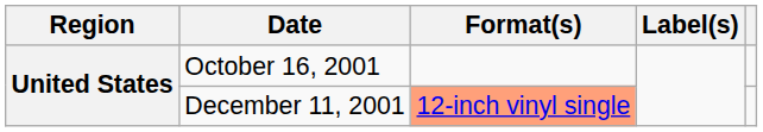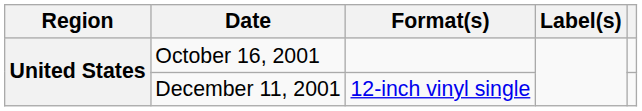December 11, 2001 | Format(s): lightsalmon background -> no background
